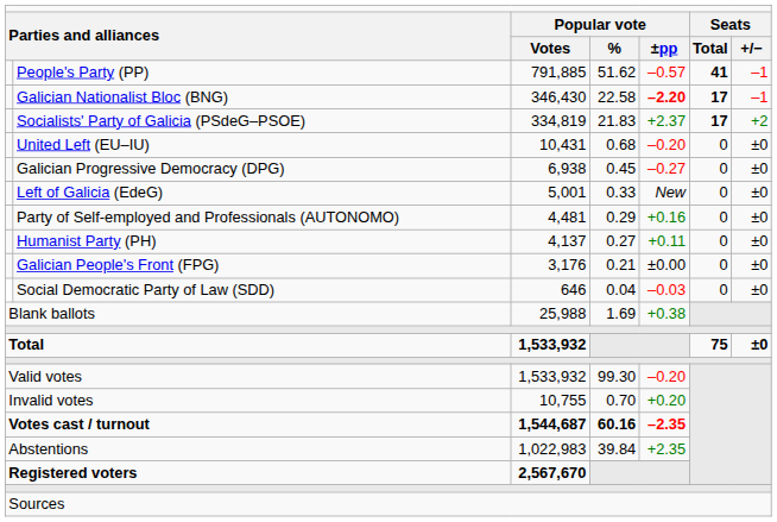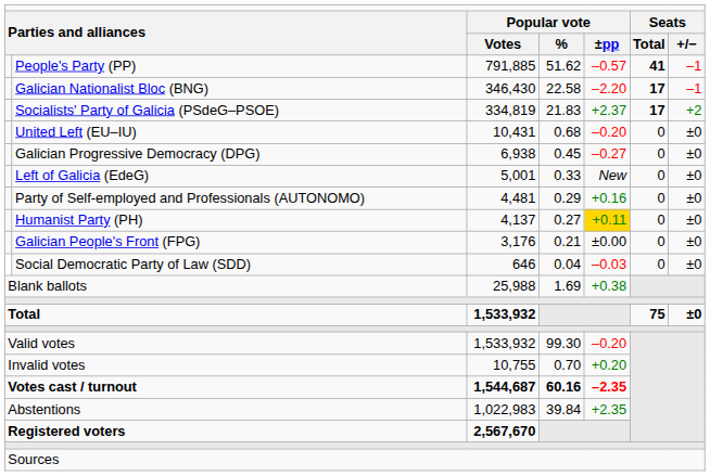Galician Nationalist Bloc (BNG) | column 5: bold -> normal
Humanist Party (PH) | column 5: no background -> gold background
